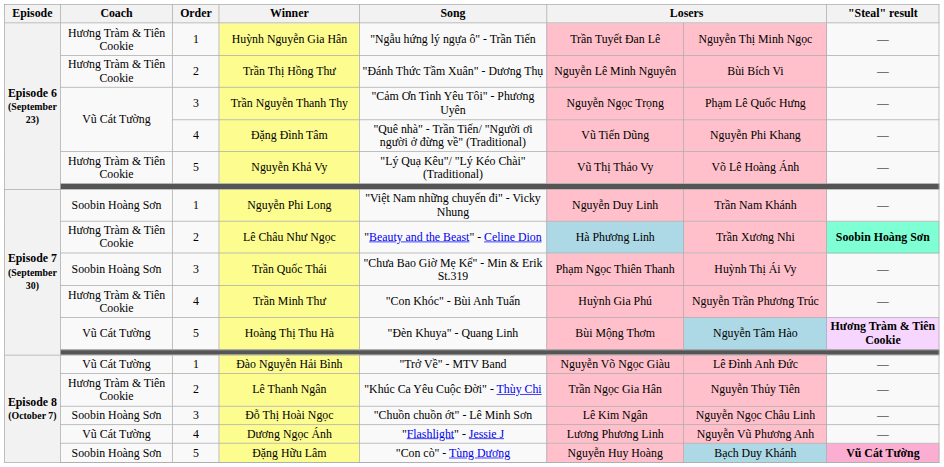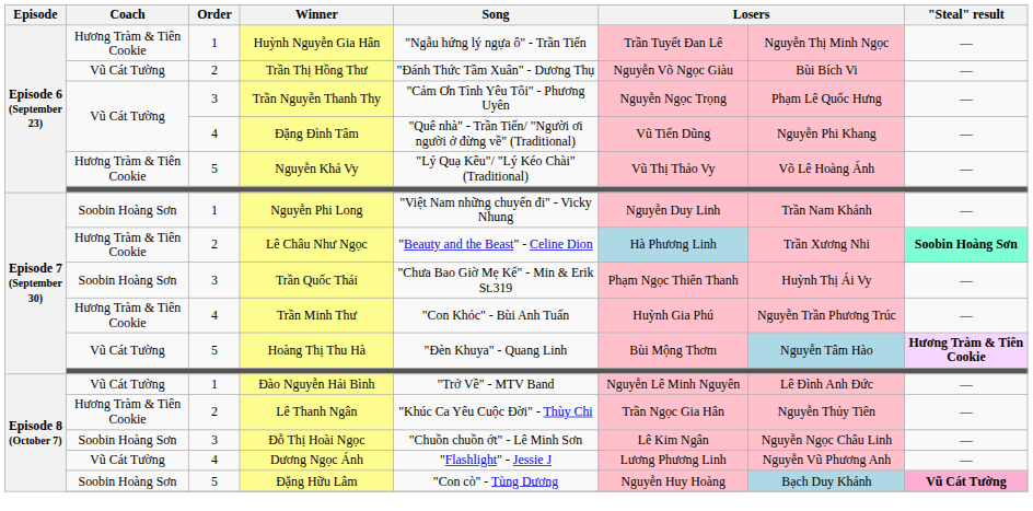Trần Thị Hồng Thư | Coach: Hương Tràm & Tiên Cookie -> Vũ Cát Tường
Trần Thị Hồng Thư | column 6: Nguyễn Lê Minh Nguyên -> Nguyễn Võ Ngọc Giàu
Đào Nguyễn Hải Bình | column 6: Nguyễn Võ Ngọc Giàu -> Nguyễn Lê Minh Nguyên
